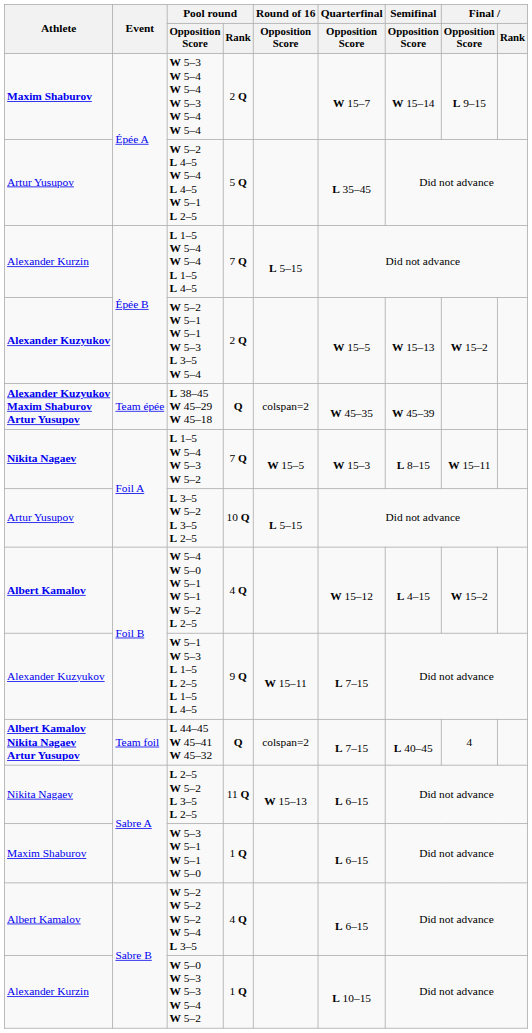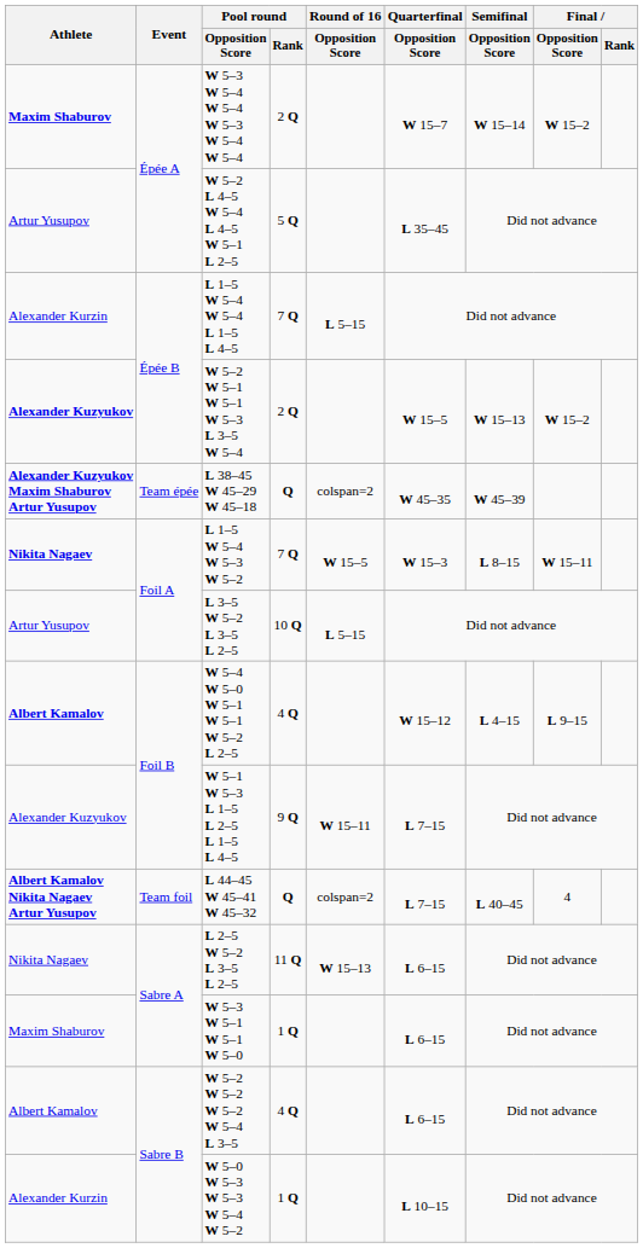W 5–3 W 5–4 W 5–4 W 5–3 W 5–4 W 5–4 | Final / Opposition Score: L 9–15 -> W 15–2
W 5–4 W 5–0 W 5–1 W 5–1 W 5–2 L 2–5 | Final / Opposition Score: W 15–2 -> L 9–15
